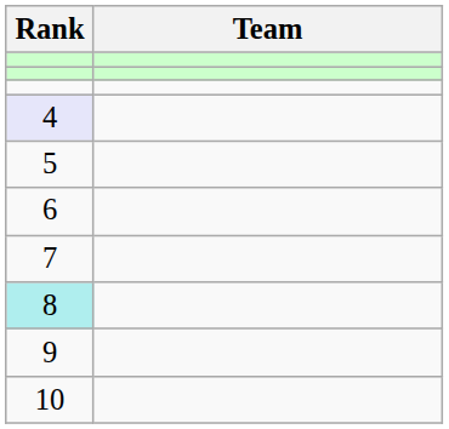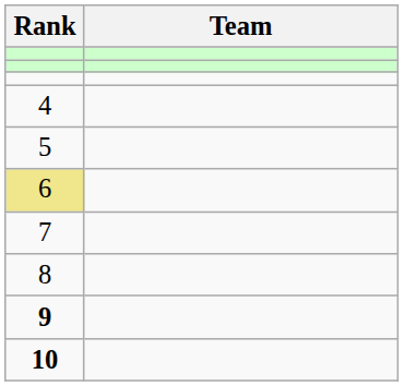row 5 | Rank: lavender background -> no background
row 7 | Rank: no background -> khaki background
row 9 | Rank: paleturquoise background -> no background
row 10 | Rank: normal -> bold
row 11 | Rank: normal -> bold
